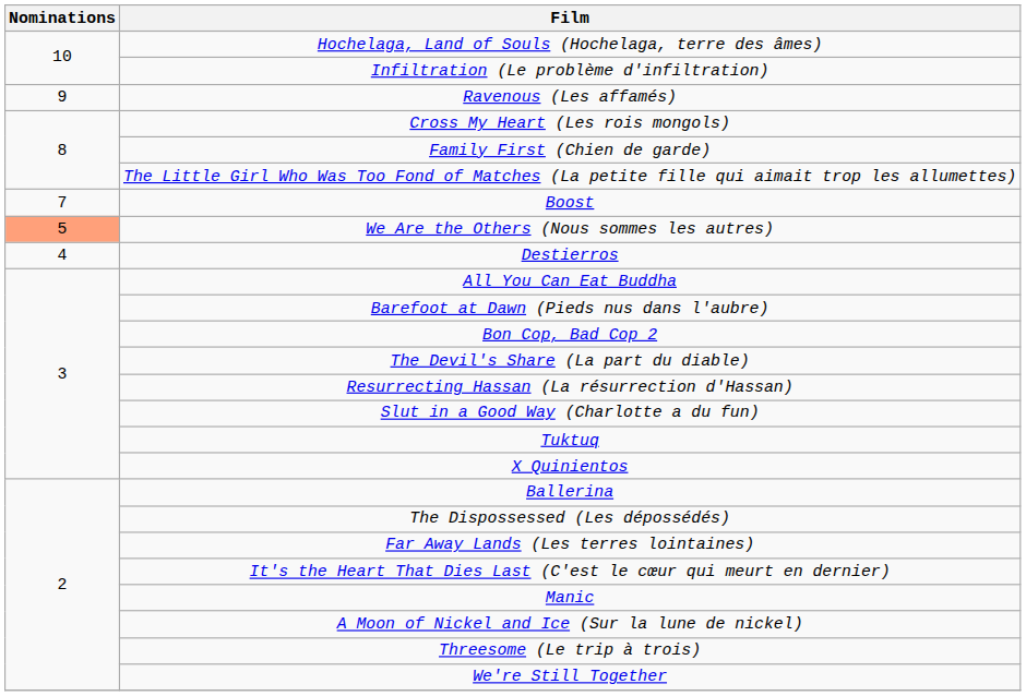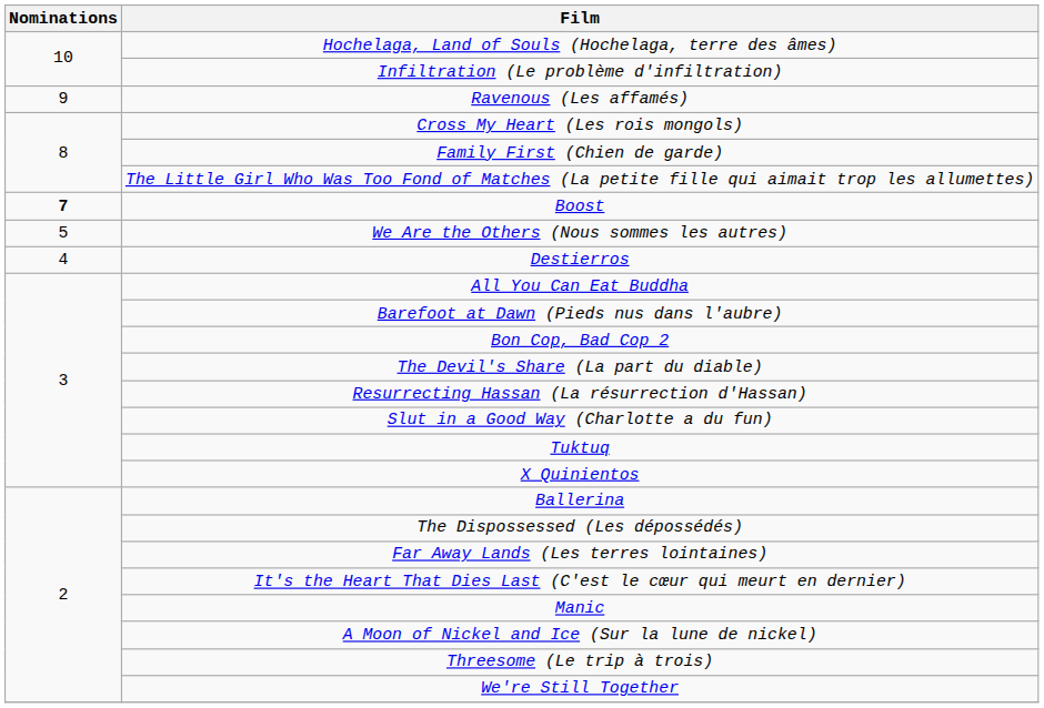Boost | Nominations: normal -> bold
We Are the Others (Nous sommes les autres) | Nominations: lightsalmon background -> no background
